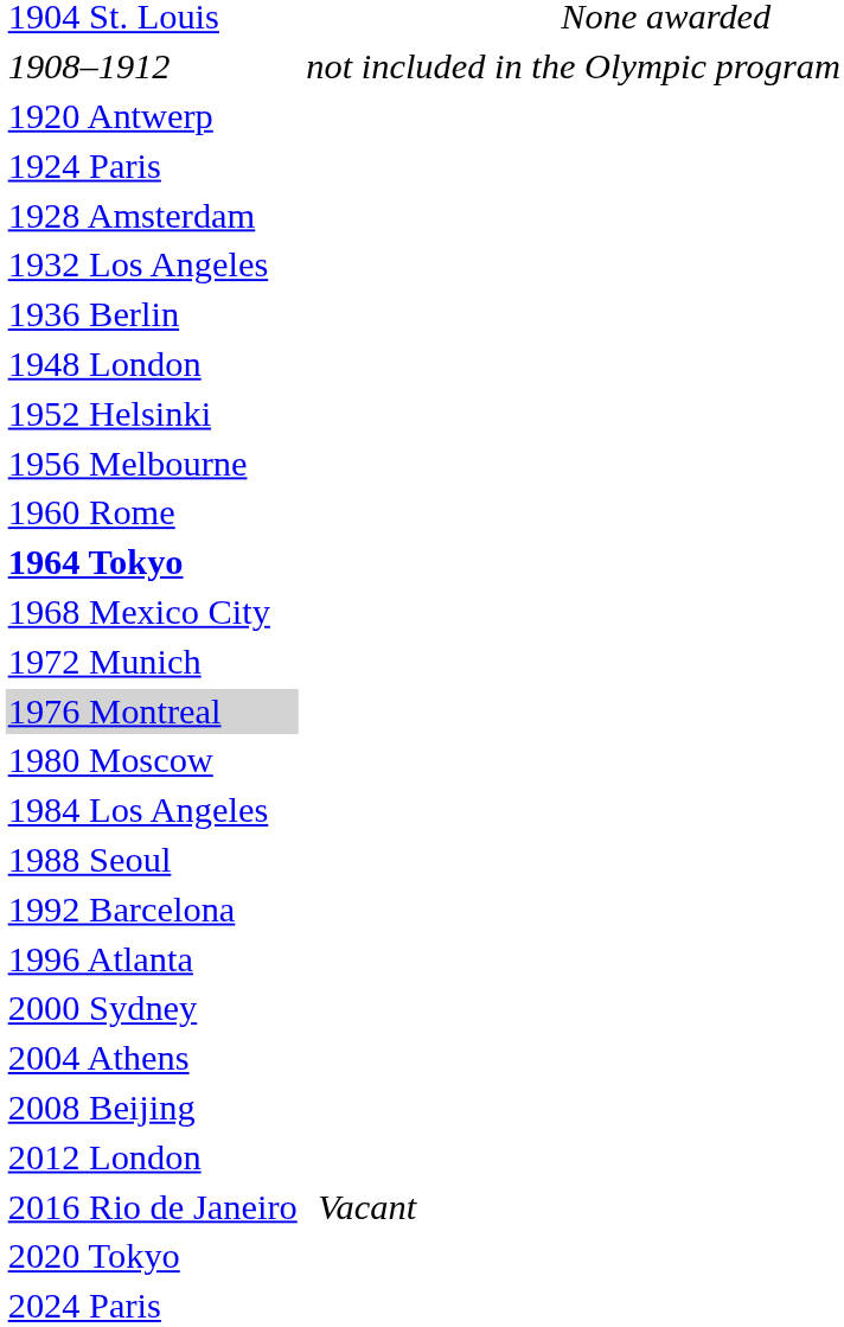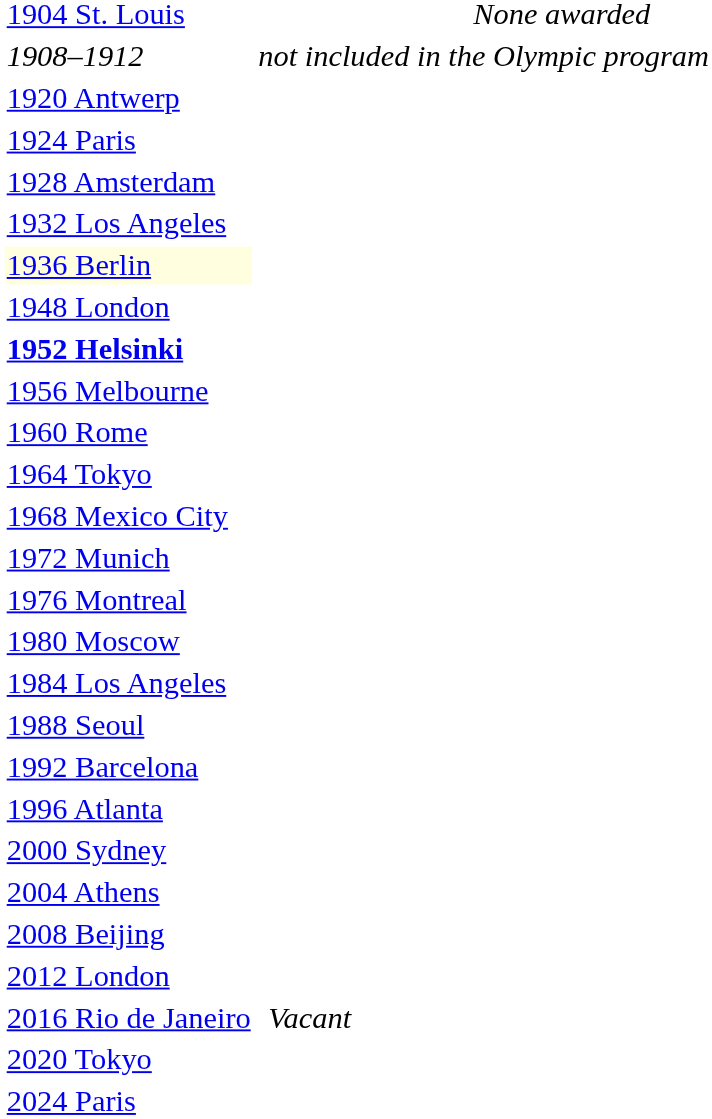1936 Berlin | column 1: no background -> lightyellow background
1952 Helsinki | column 1: normal -> bold
1964 Tokyo | column 1: bold -> normal
1976 Montreal | column 1: lightgrey background -> no background
